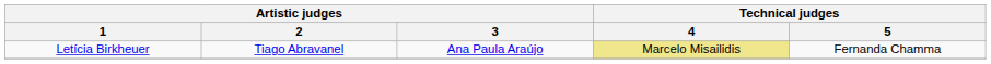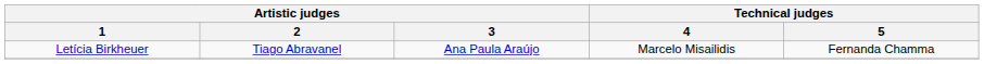Letícia Birkheuer | Technical judges / 4: khaki background -> no background
